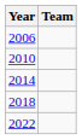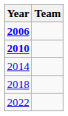2006 | Year: normal -> bold
2010 | Year: normal -> bold
